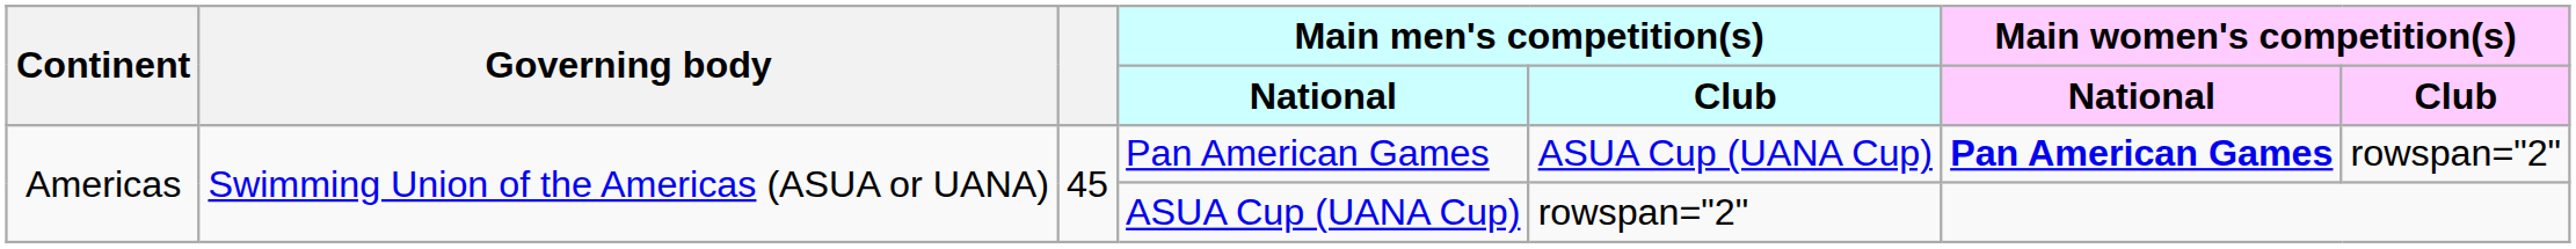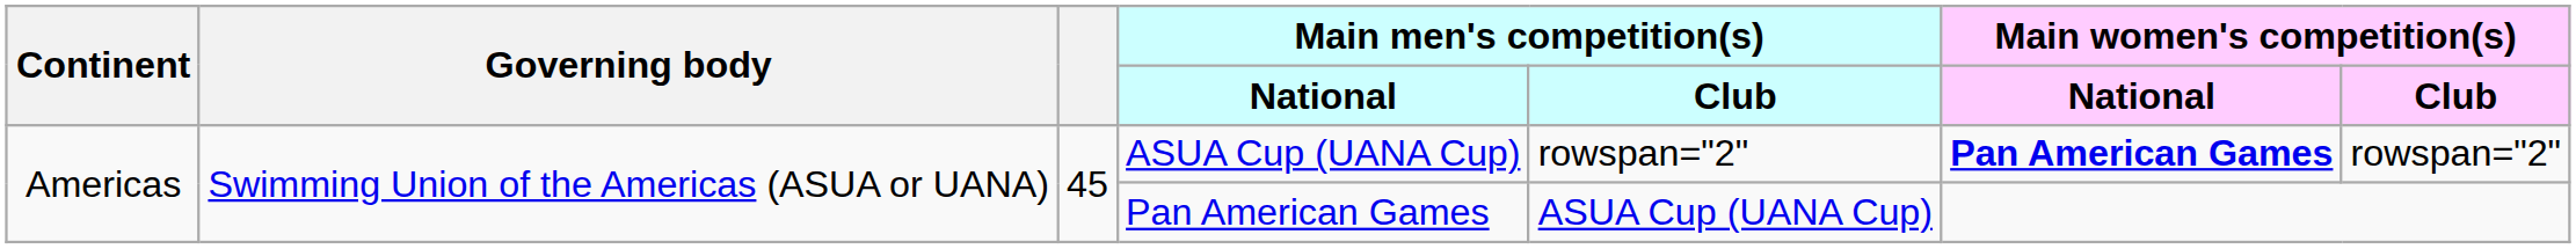row 3 | Main men's competition(s) / National: Pan American Games -> ASUA Cup (UANA Cup)
row 3 | Main men's competition(s) / Club: ASUA Cup (UANA Cup) -> rowspan="2"
row 4 | Main men's competition(s) / National: ASUA Cup (UANA Cup) -> Pan American Games
row 4 | Main men's competition(s) / Club: rowspan="2" -> ASUA Cup (UANA Cup)
